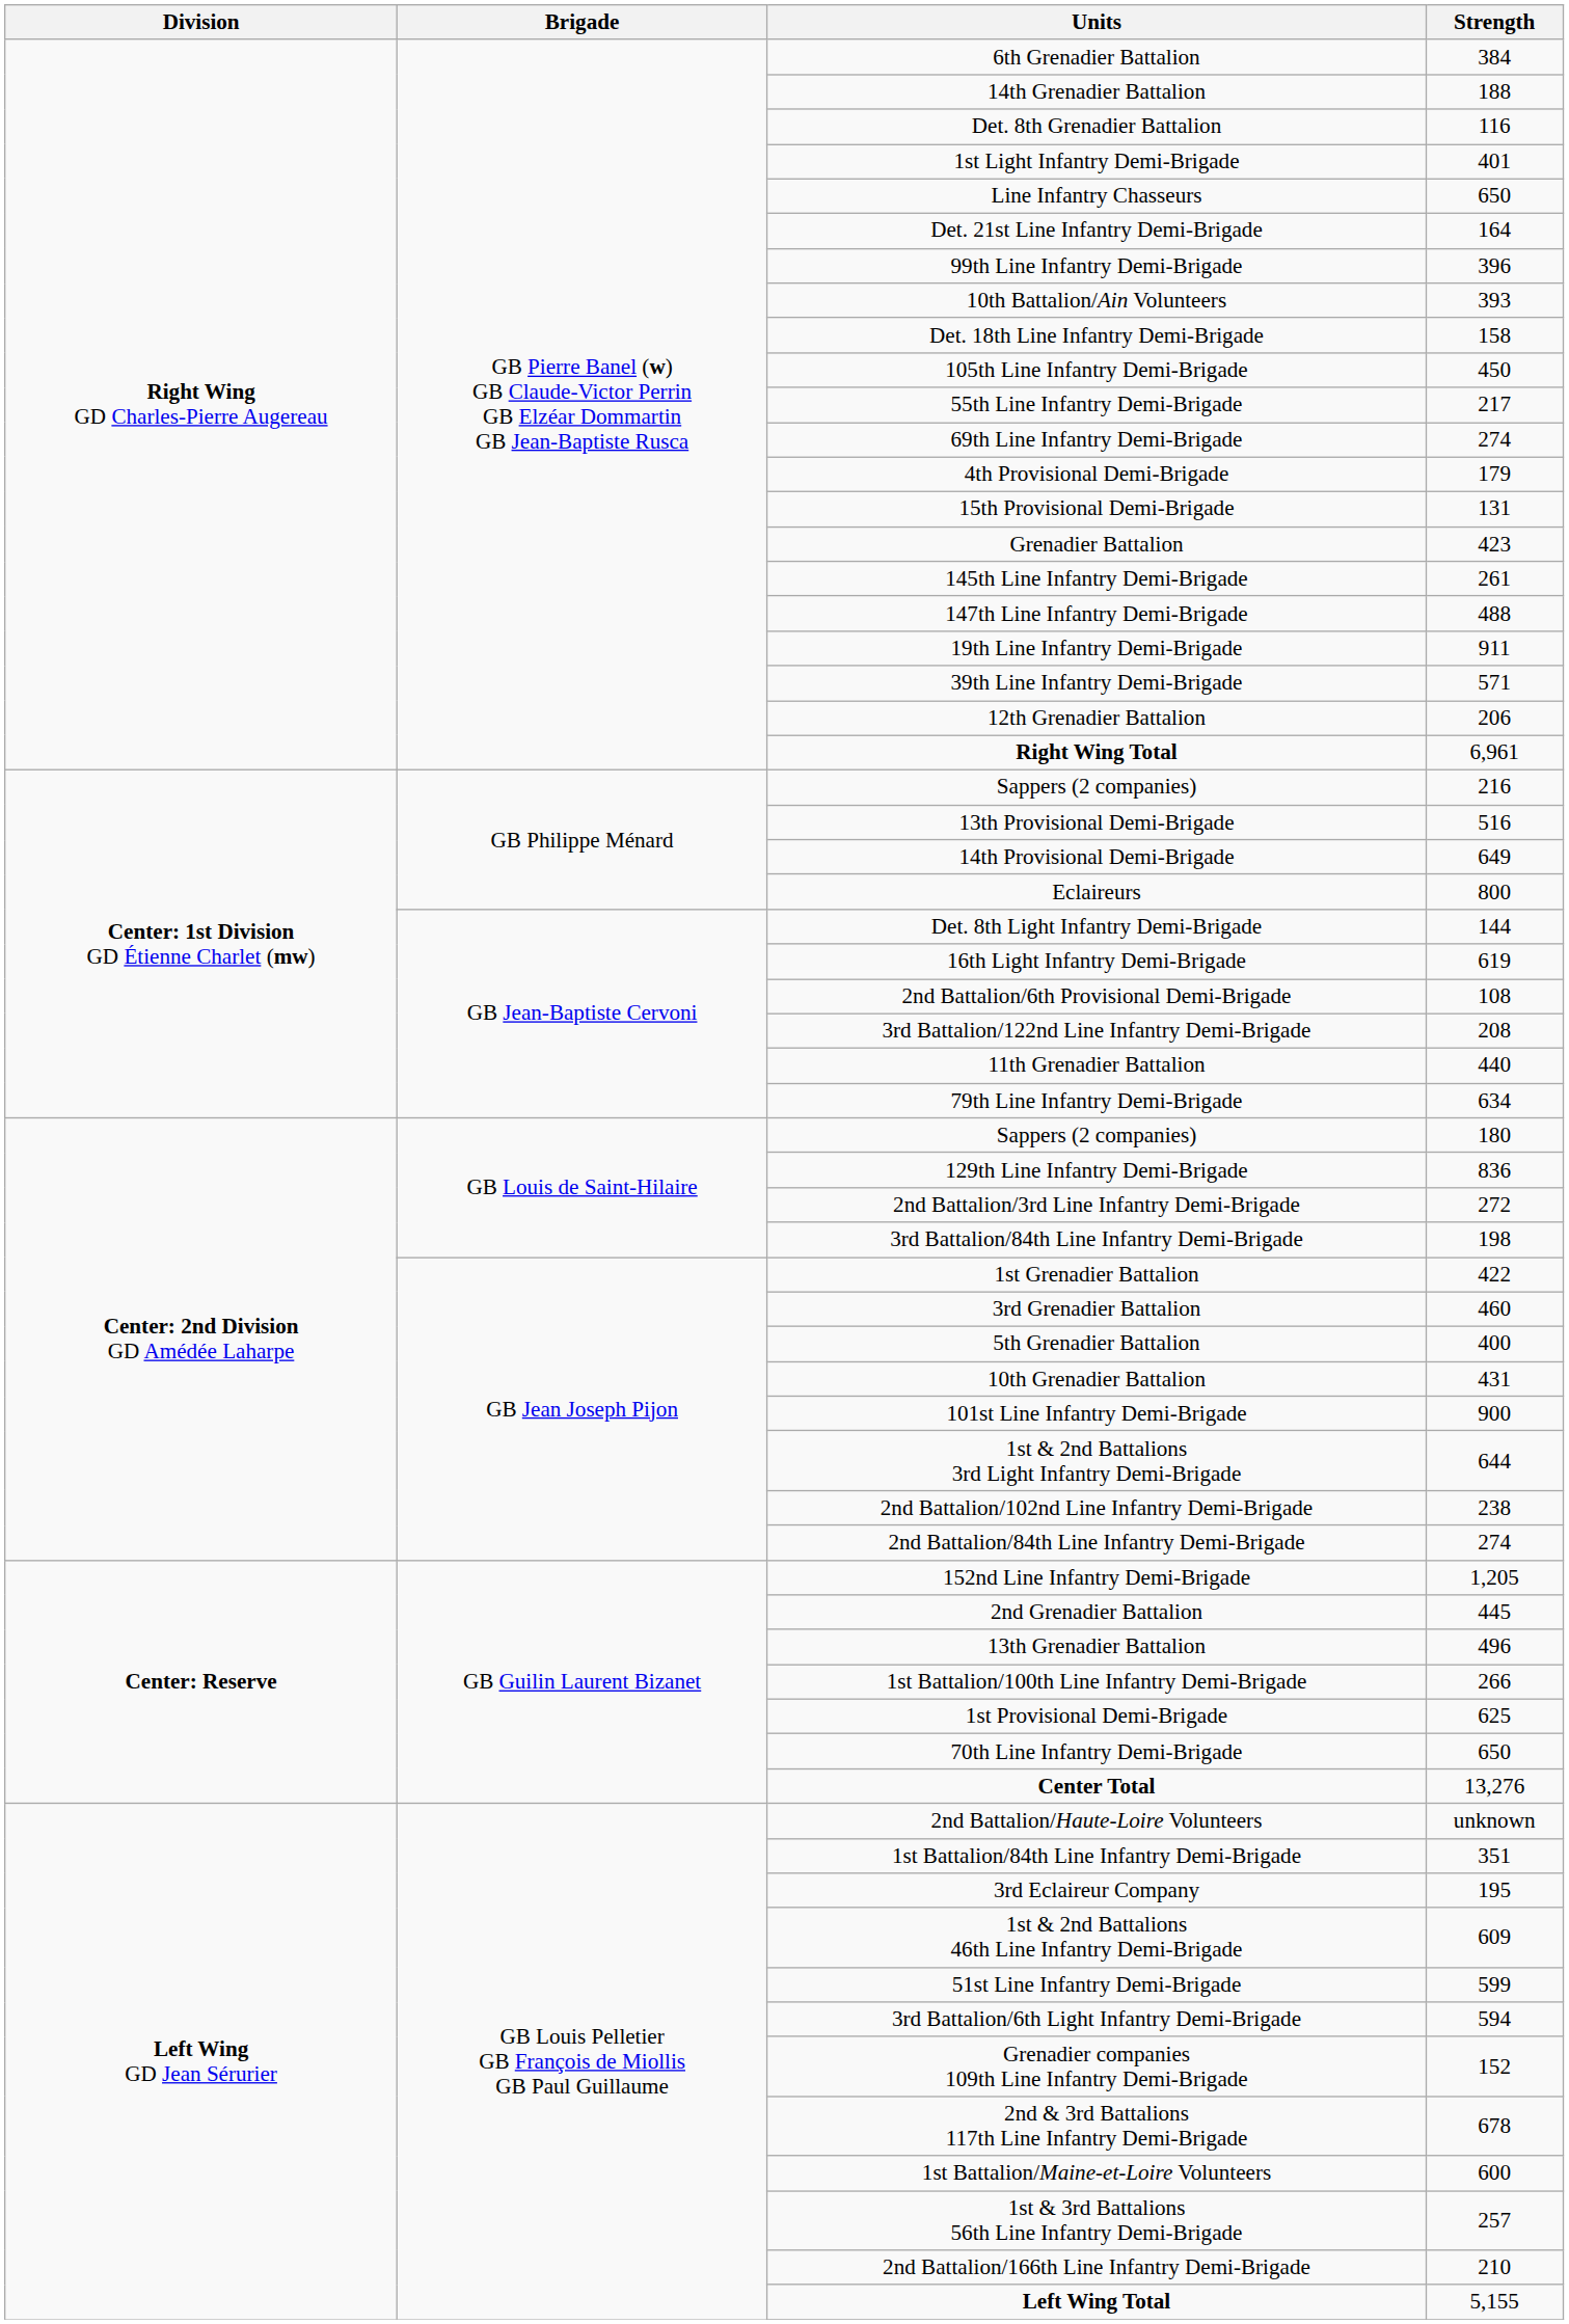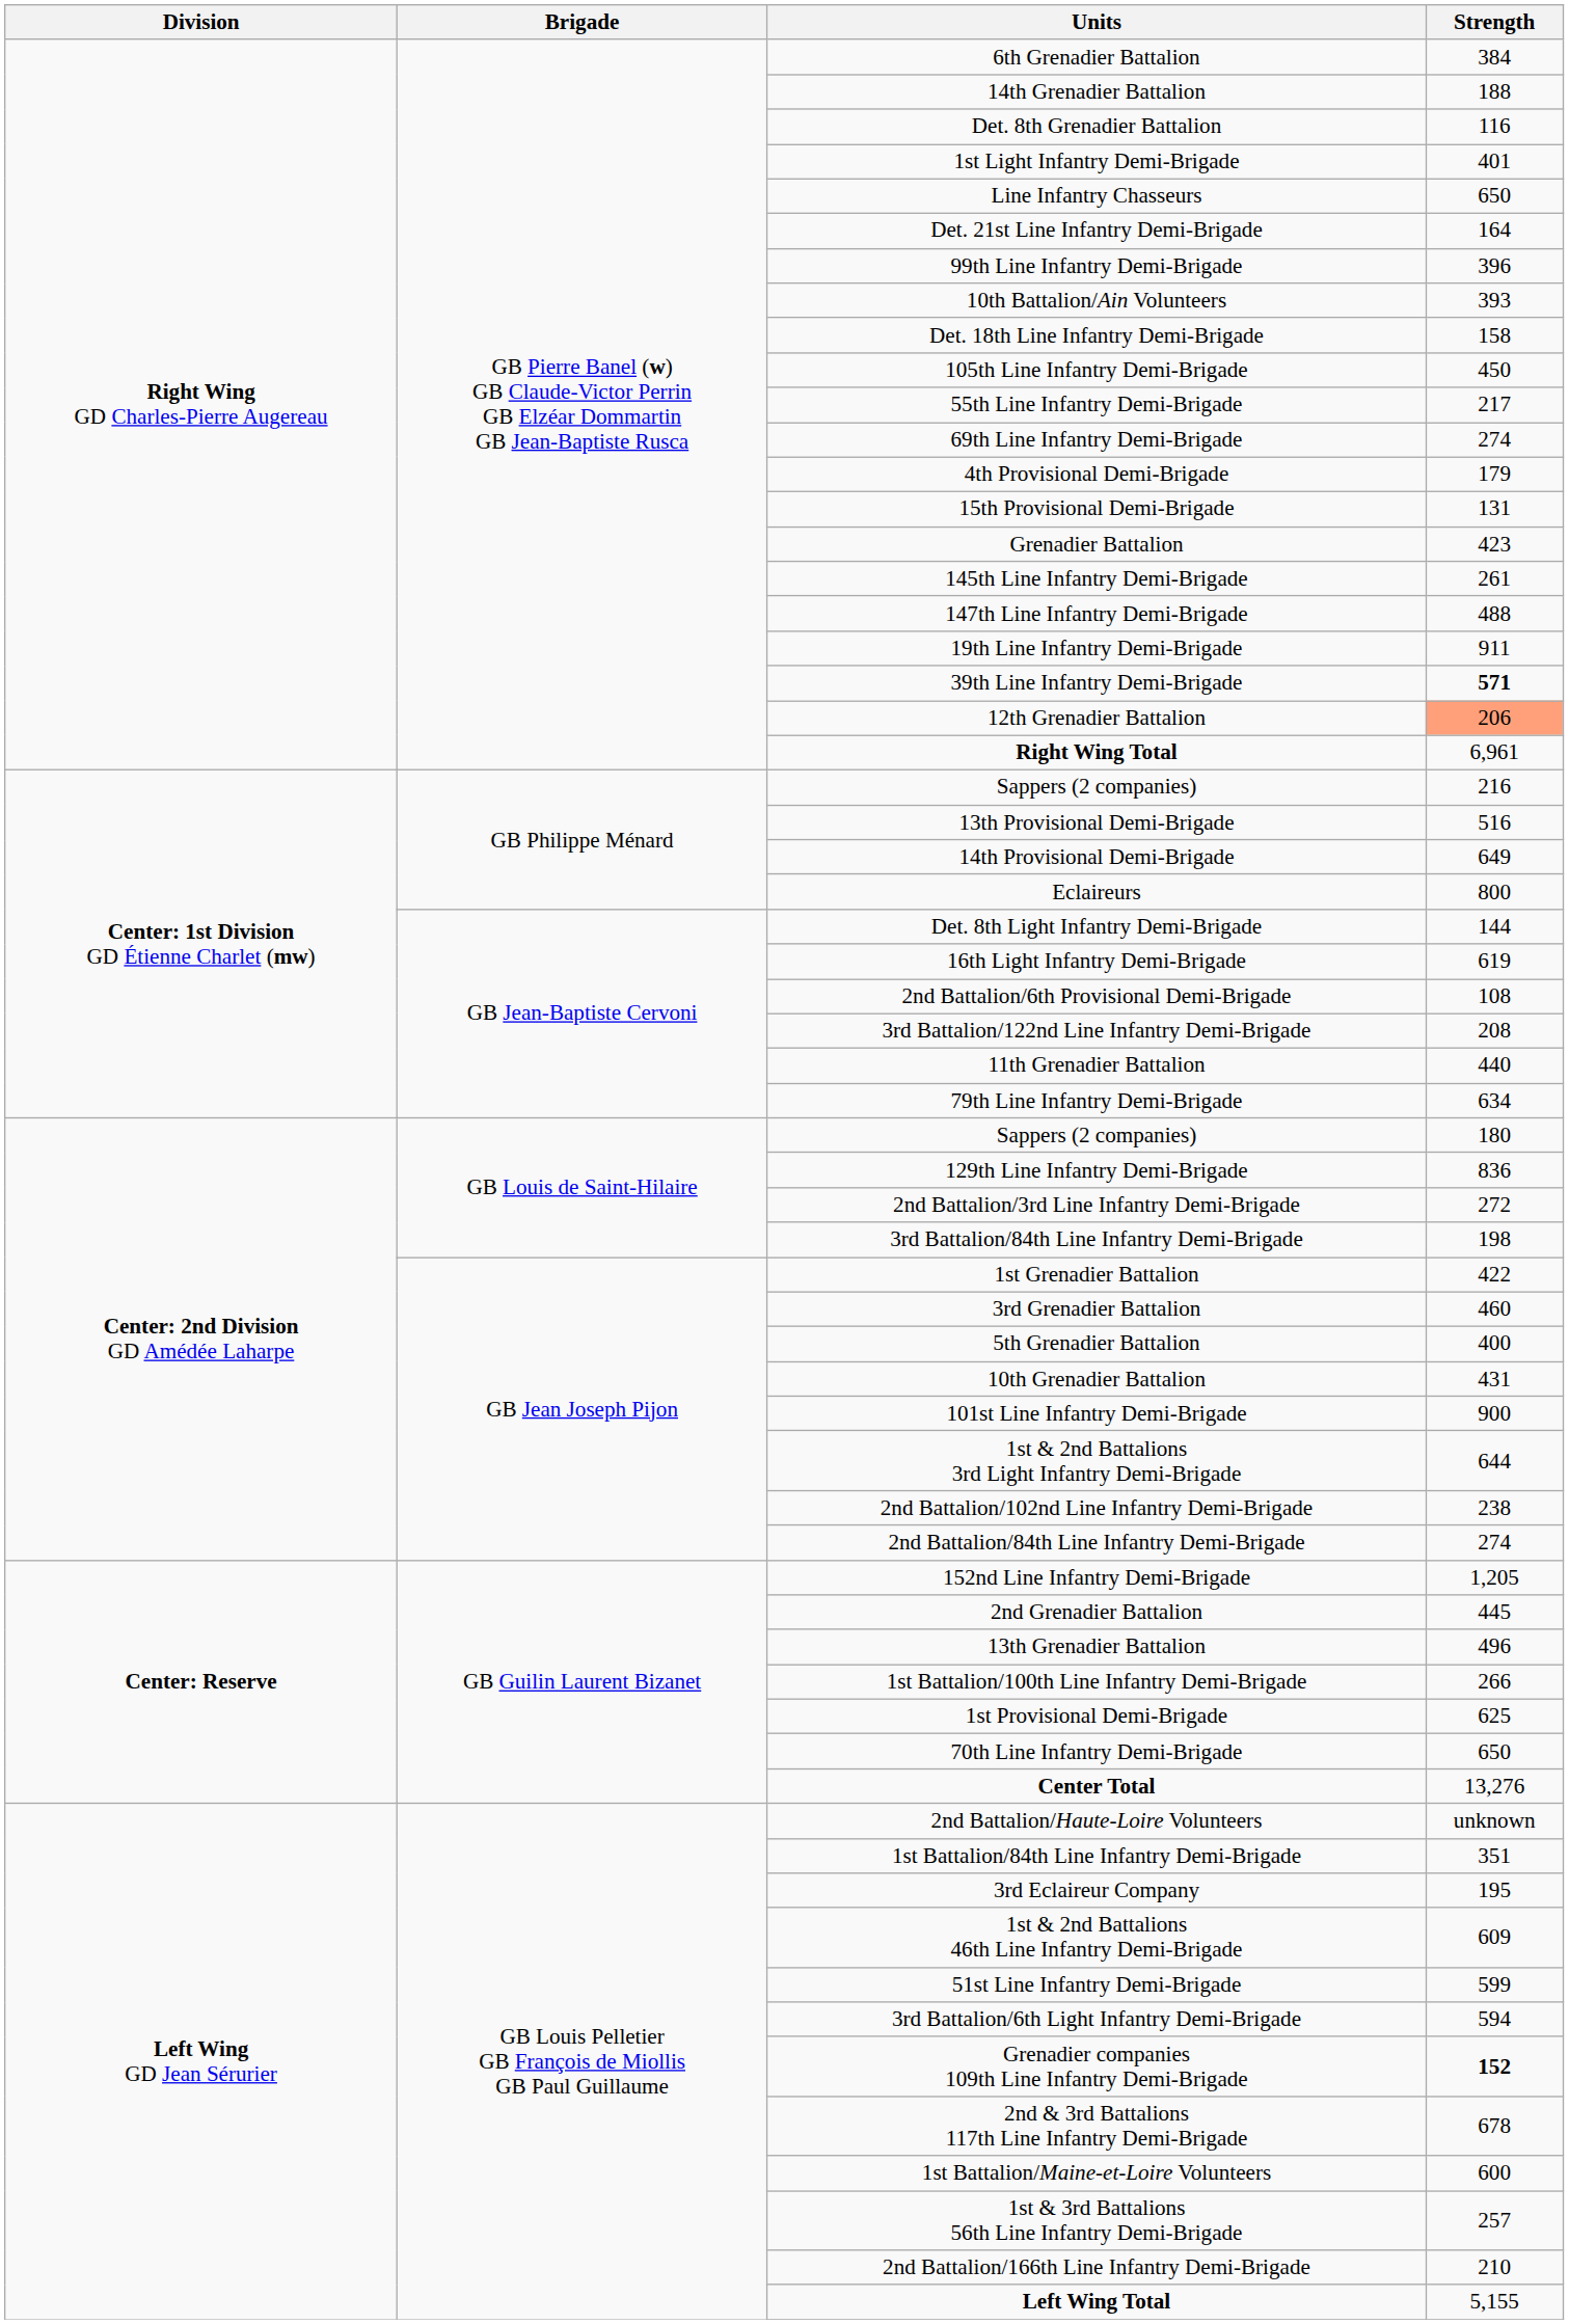39th Line Infantry Demi-Brigade | Strength: normal -> bold
12th Grenadier Battalion | Strength: no background -> lightsalmon background
Grenadier companies 109th Line Infantry Demi-Brigade | Strength: normal -> bold
